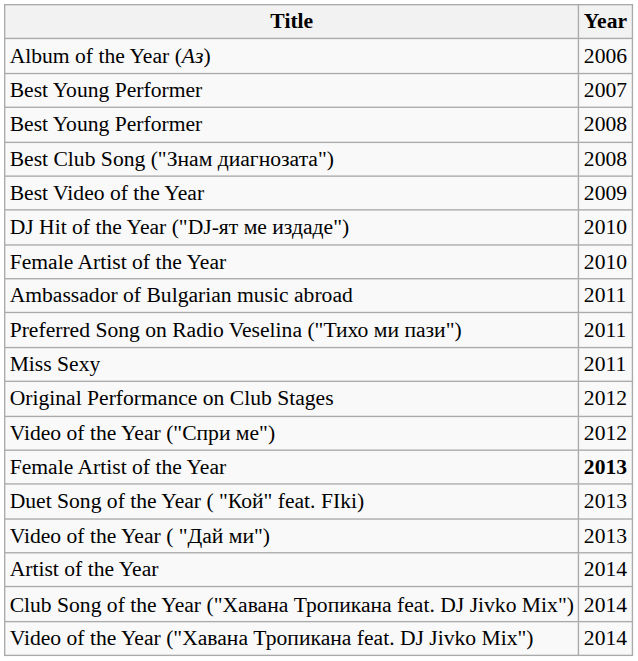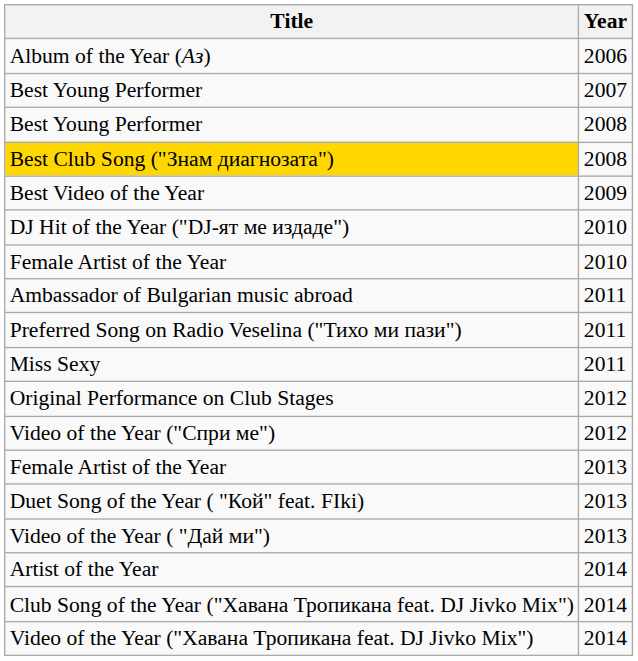row 5 | Title: no background -> gold background
row 14 | Year: bold -> normal
